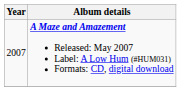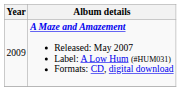row 2 | Year: 2007 -> 2009
